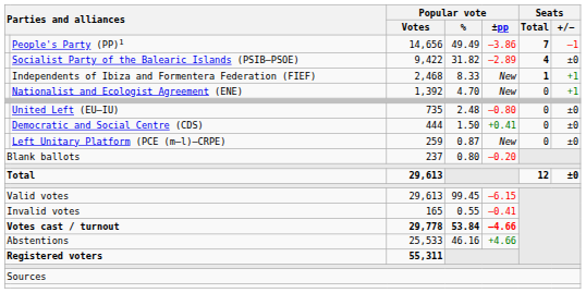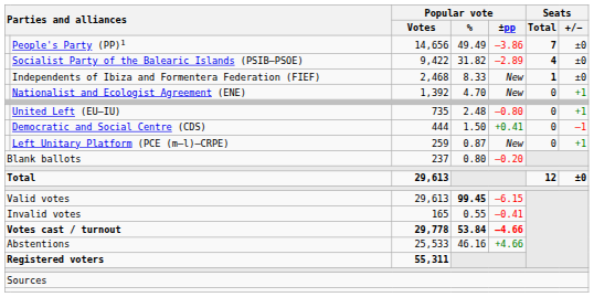People's Party (PP)1 | Seats / +/−: –1 -> ±0
Independents of Ibiza and Formentera Federation (FIEF) | Seats / +/−: +1 -> ±0
United Left (EU–IU) | Seats / +/−: ±0 -> +1
Democratic and Social Centre (CDS) | Seats / +/−: ±0 -> –1
Left Unitary Platform (PCE (m–l)–CRPE) | Seats / +/−: ±0 -> +1
Valid votes | Popular vote / %: normal -> bold
